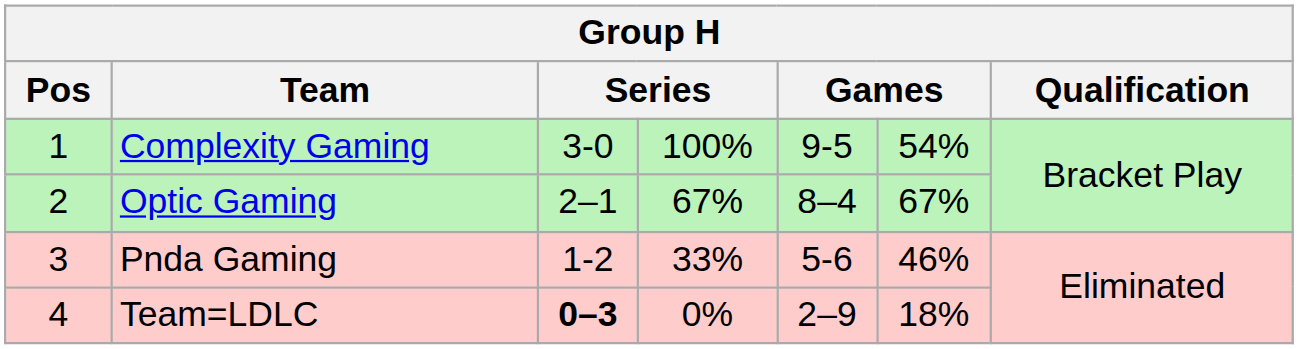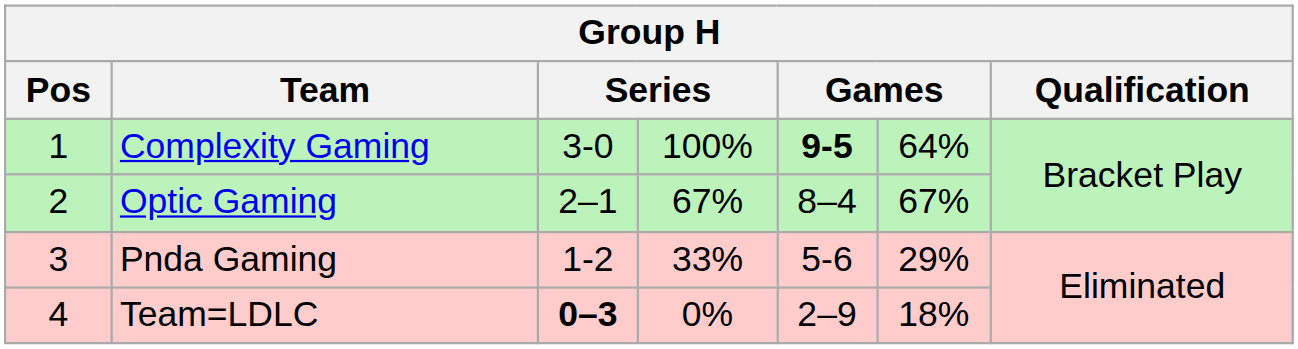Complexity Gaming | column 5: normal -> bold
Complexity Gaming | column 6: 54% -> 64%
Pnda Gaming | column 6: 46% -> 29%
